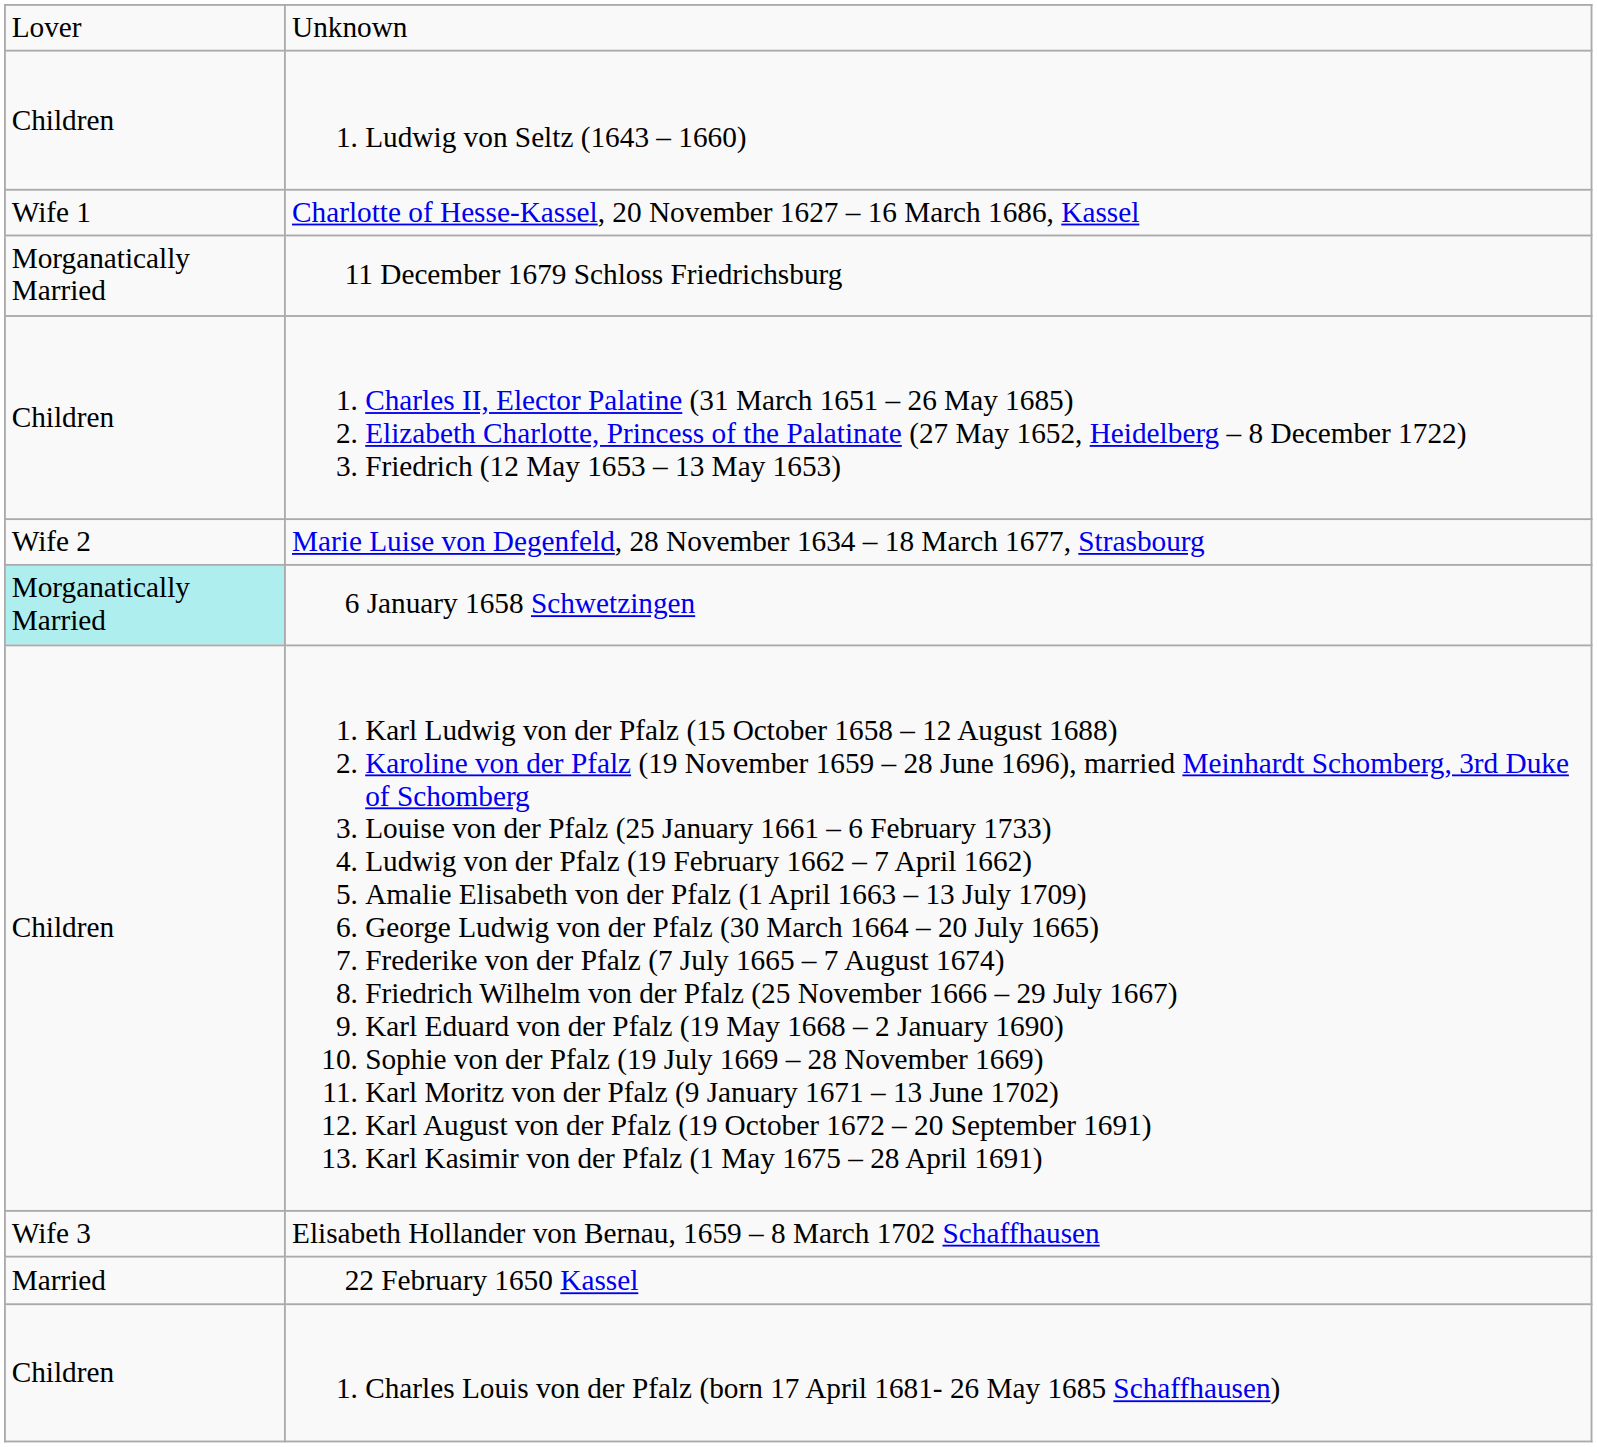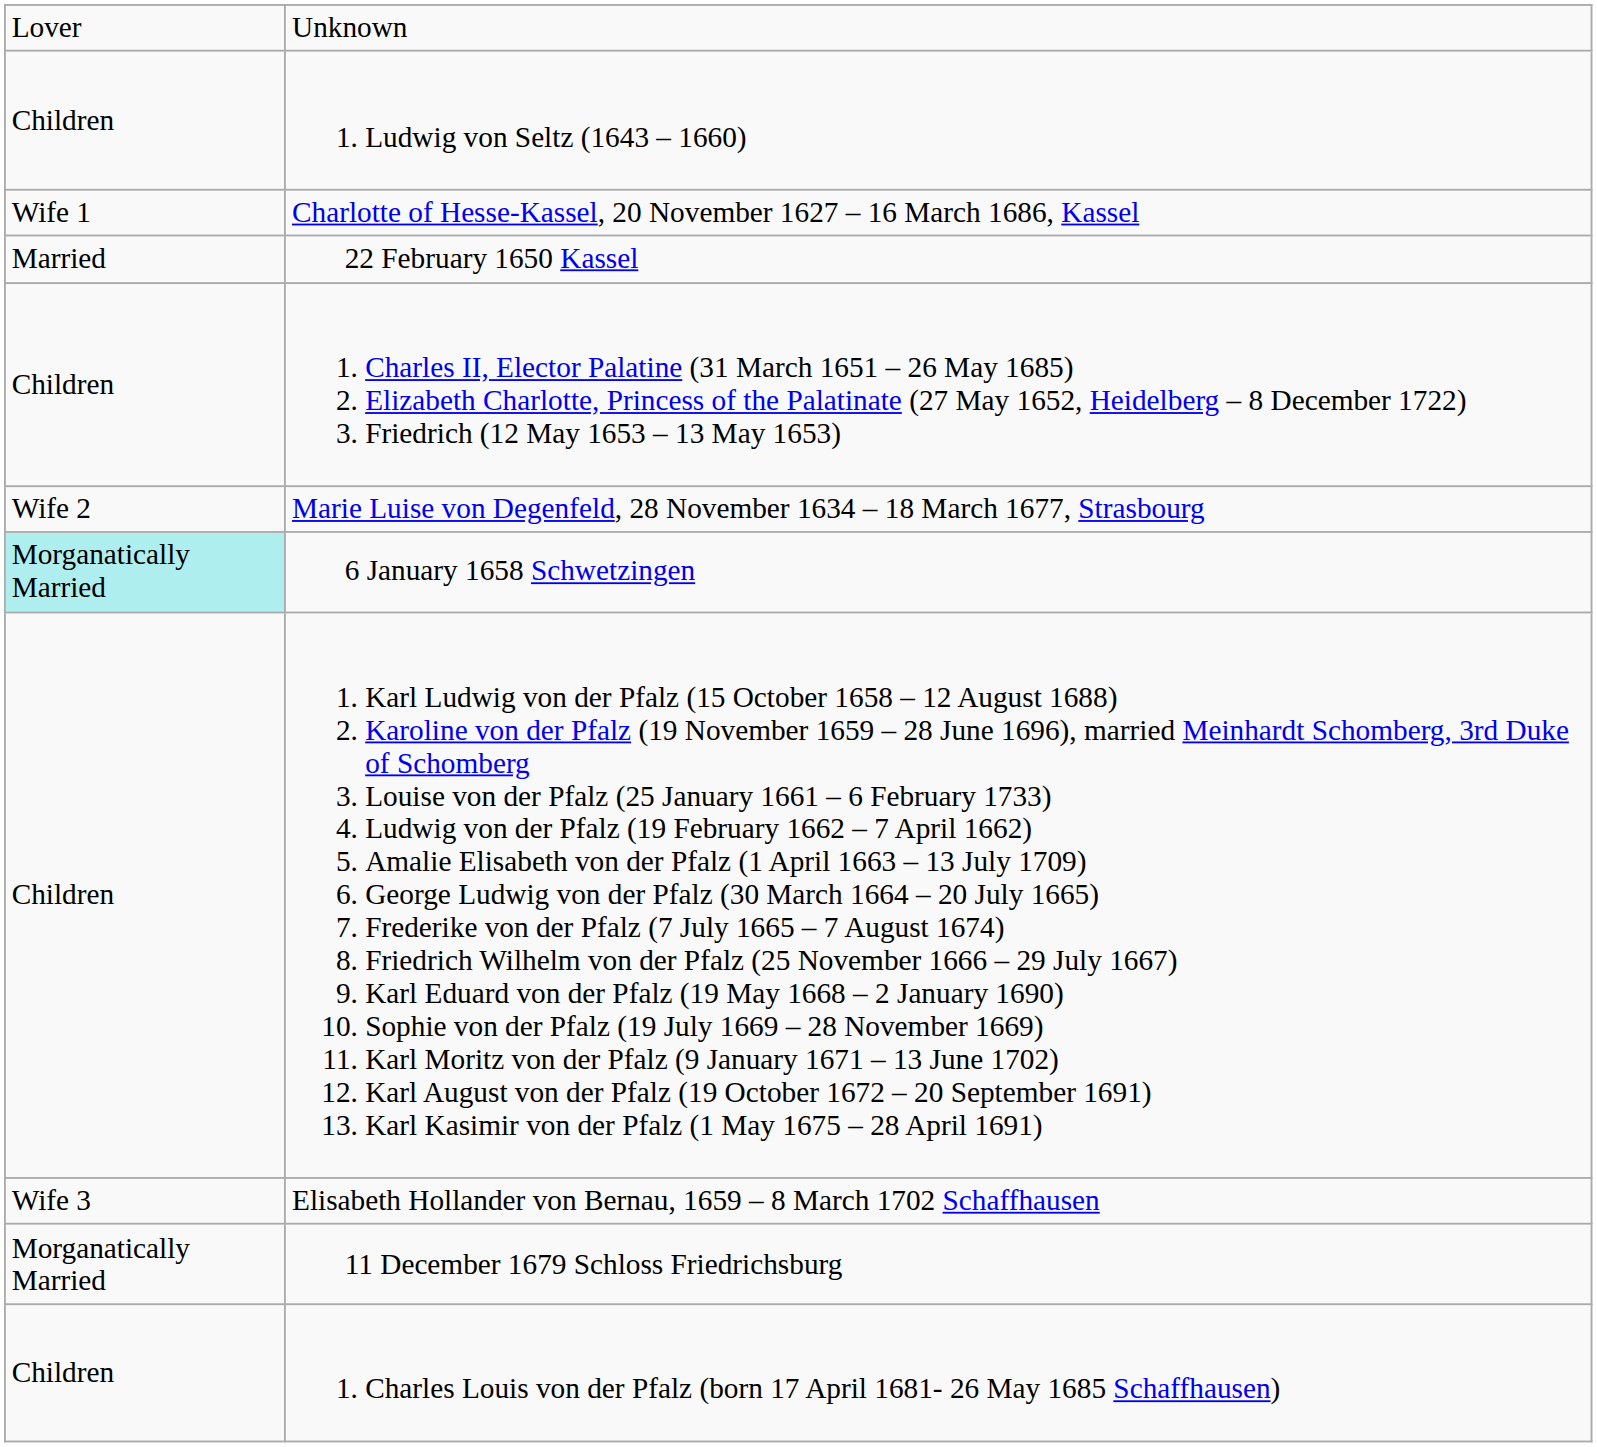rows swapped: 22 February 1650 Kassel <-> 11 December 1679 Schloss Friedrichsburg
